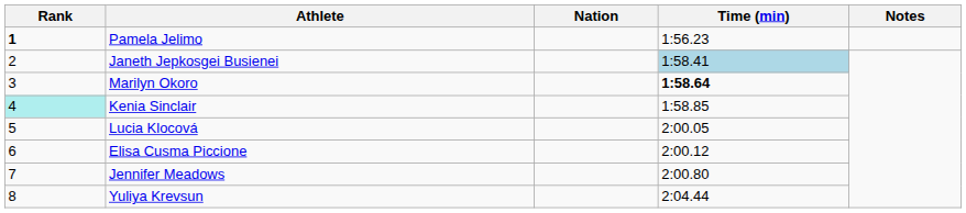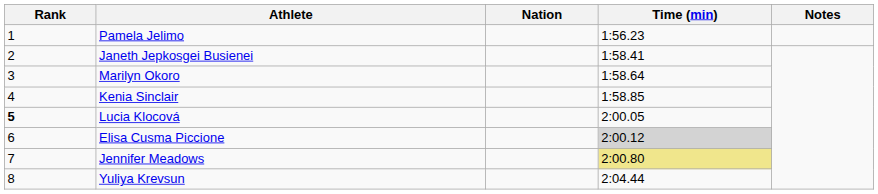Pamela Jelimo | Rank: bold -> normal
Janeth Jepkosgei Busienei | Time (min): lightblue background -> no background
Marilyn Okoro | Time (min): bold -> normal
Kenia Sinclair | Rank: paleturquoise background -> no background
Lucia Klocová | Rank: normal -> bold
Elisa Cusma Piccione | Time (min): no background -> lightgrey background
Jennifer Meadows | Time (min): no background -> khaki background
